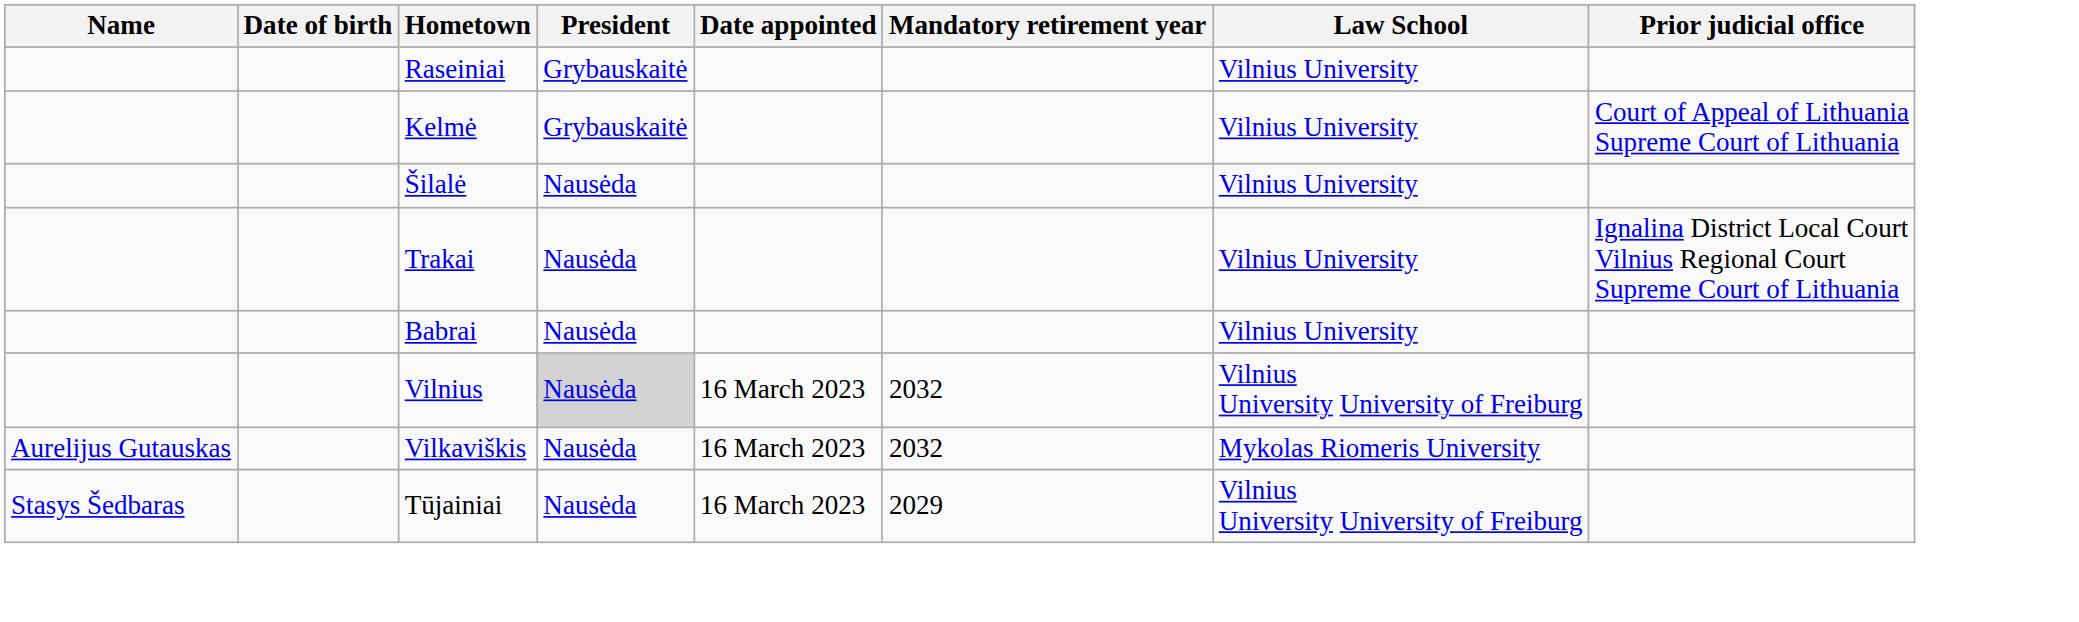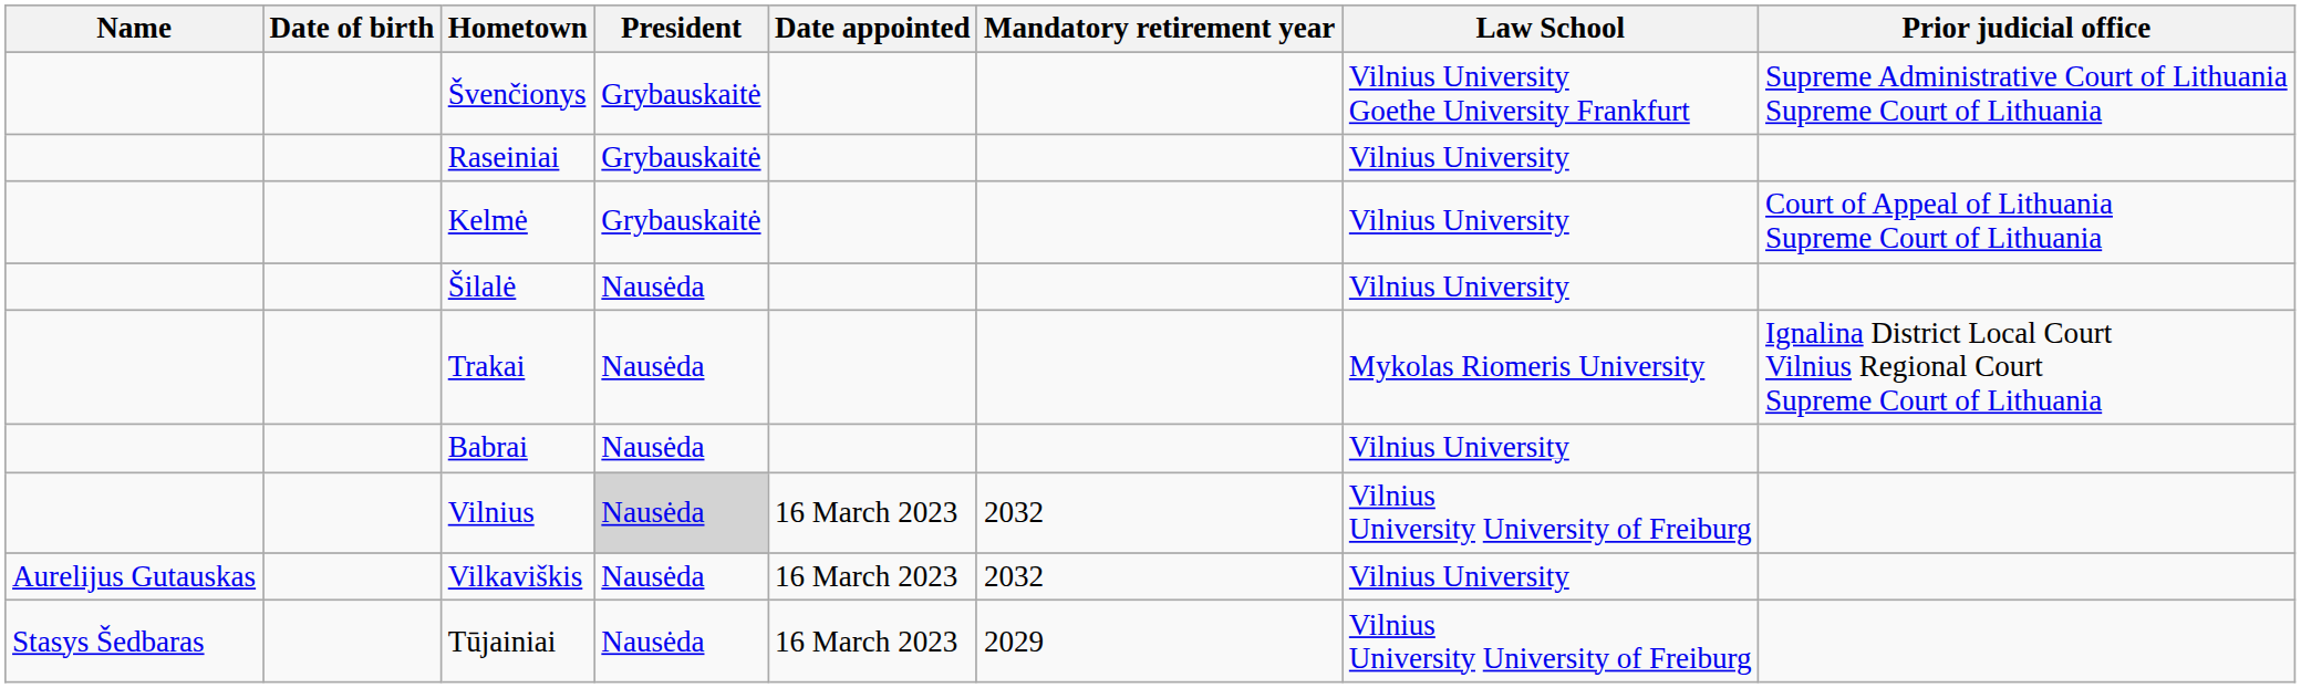+ row: Švenčionys | Grybauskaitė | Vilnius University Goethe University Frankfurt | Supreme Administrative Court of Lithuania Supreme Court of Lithuania
Trakai | Law School: Vilnius University -> Mykolas Riomeris University
Vilkaviškis | Law School: Mykolas Riomeris University -> Vilnius University
